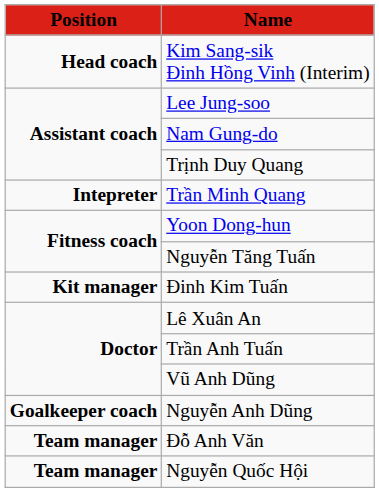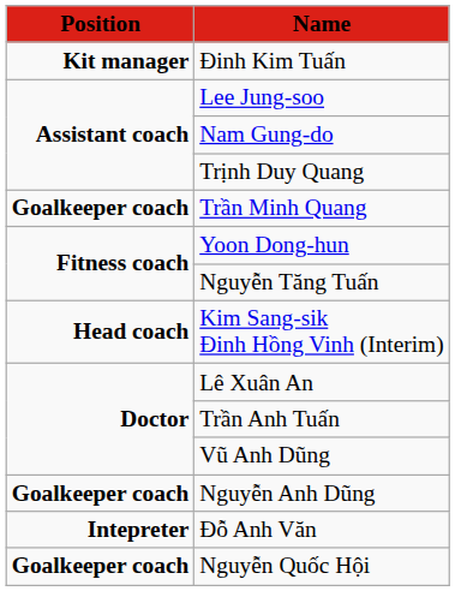rows swapped: Kim Sang-sik Đinh Hồng Vinh (Interim) <-> Đinh Kim Tuấn
Trần Minh Quang | Position: Intepreter -> Goalkeeper coach
Đỗ Anh Văn | Position: Team manager -> Intepreter
Nguyễn Quốc Hội | Position: Team manager -> Goalkeeper coach
